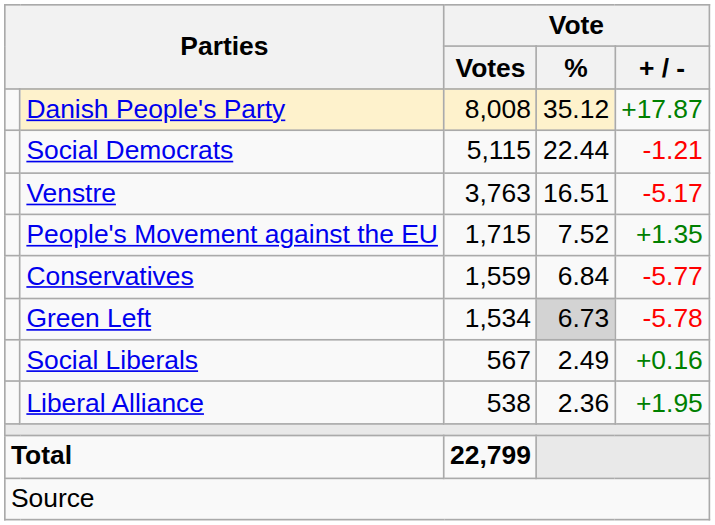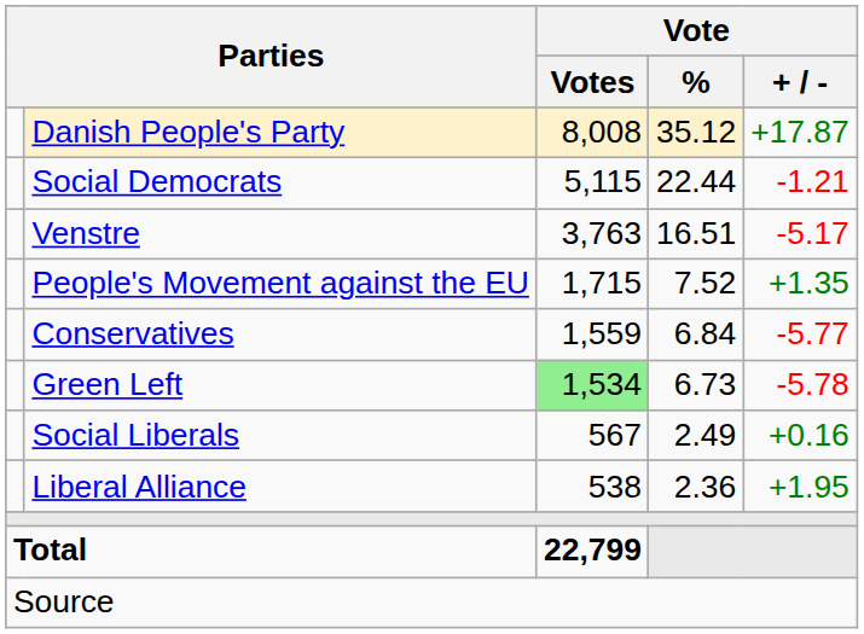Green Left | Vote / Votes: no background -> lightgreen background
Green Left | Vote / %: lightgrey background -> no background
